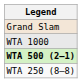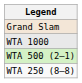row 4 | column 1: bold -> normal
